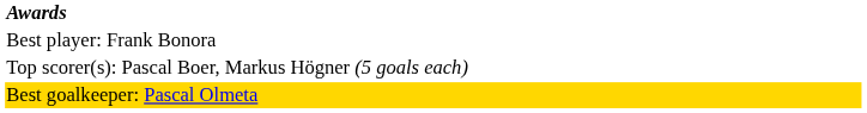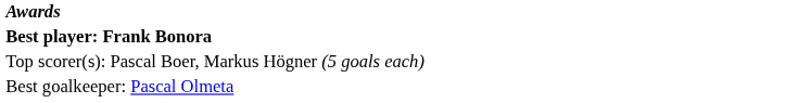Best player: Frank Bonora | Awards: normal -> bold
Best goalkeeper: Pascal Olmeta | Awards: gold background -> no background
